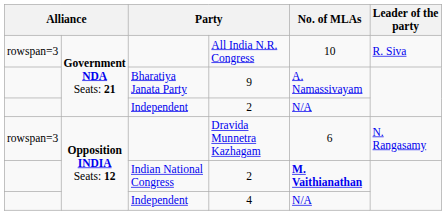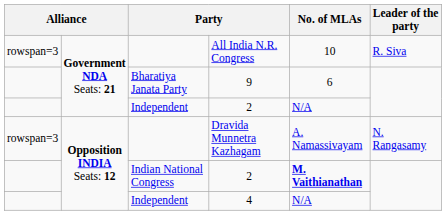9 | No. of MLAs: A. Namassivayam -> 6
Dravida Munnetra Kazhagam | No. of MLAs: 6 -> A. Namassivayam
